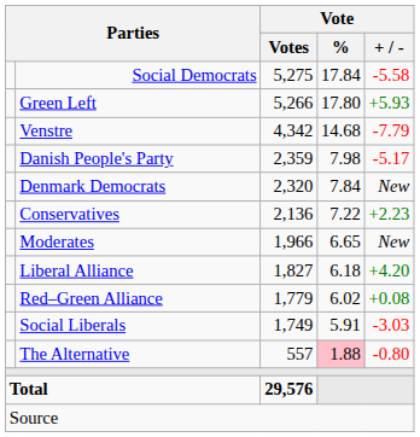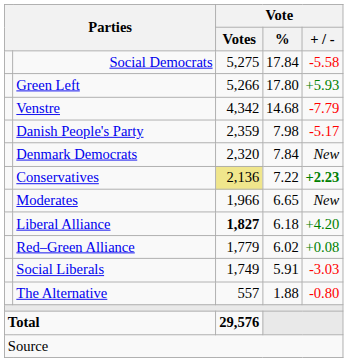Conservatives | Vote / Votes: no background -> khaki background
Conservatives | Vote / + / -: normal -> bold
Liberal Alliance | Vote / Votes: normal -> bold
The Alternative | Vote / %: pink background -> no background
